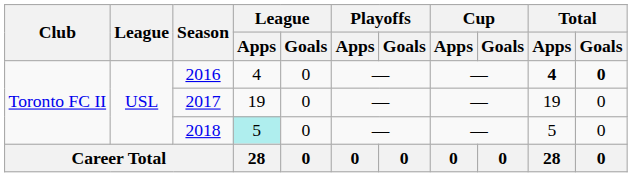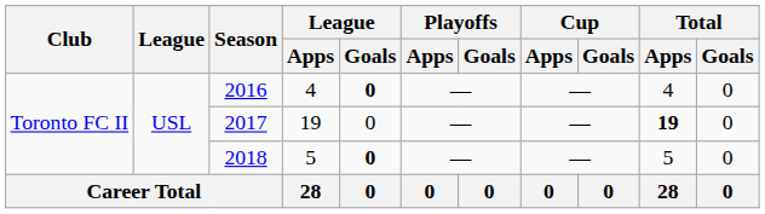2016 | League / Goals: normal -> bold
2016 | Total / Apps: bold -> normal
2016 | Total / Goals: bold -> normal
2017 | Total / Apps: normal -> bold
2018 | League / Apps: paleturquoise background -> no background
2018 | League / Goals: normal -> bold
